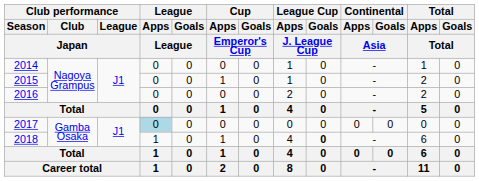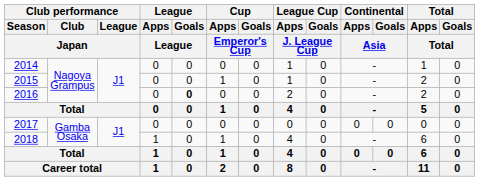2016 | League / Goals / League: normal -> bold
2017 | League / Apps / League: lightblue background -> no background
2018 | League Cup / Goals / J. League Cup: bold -> normal
